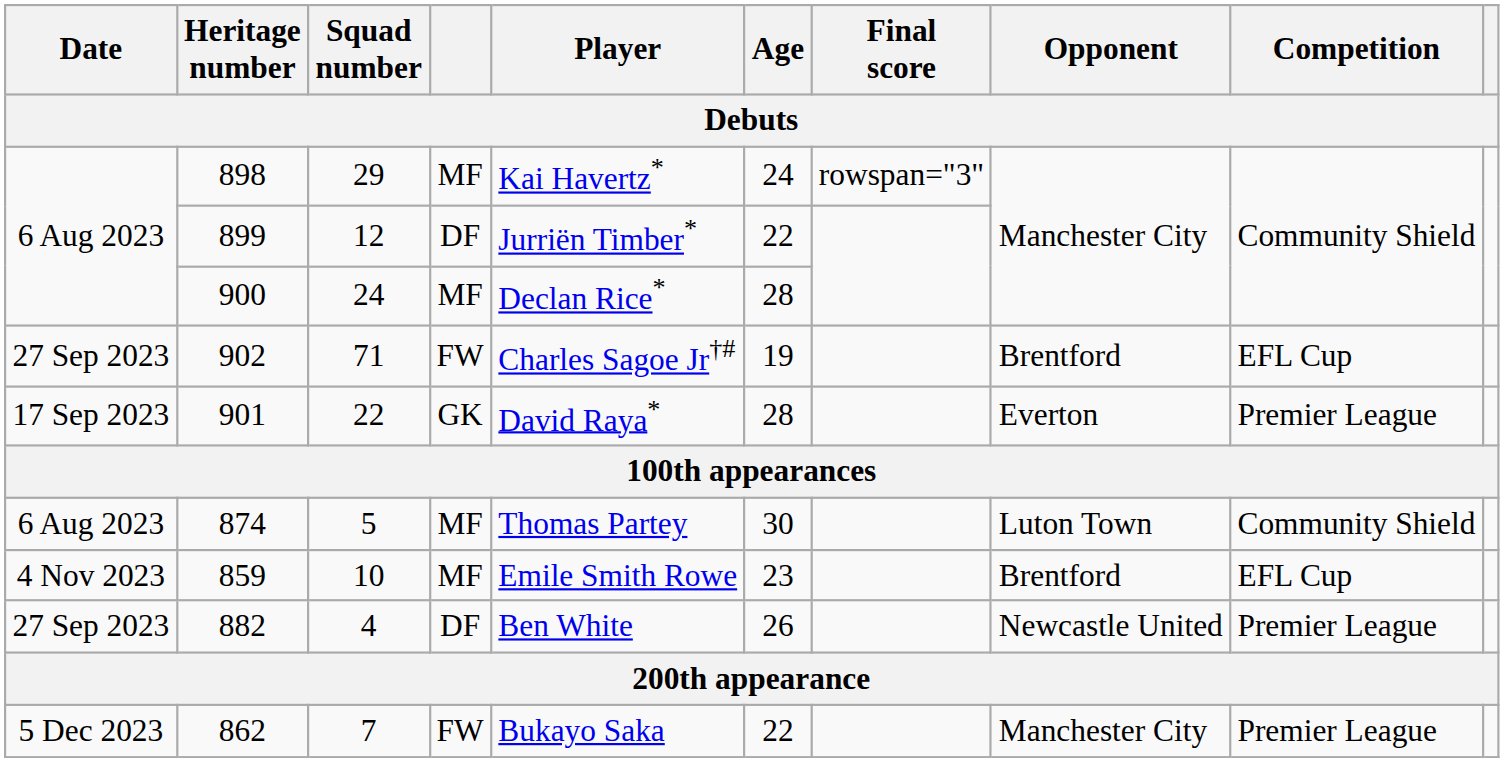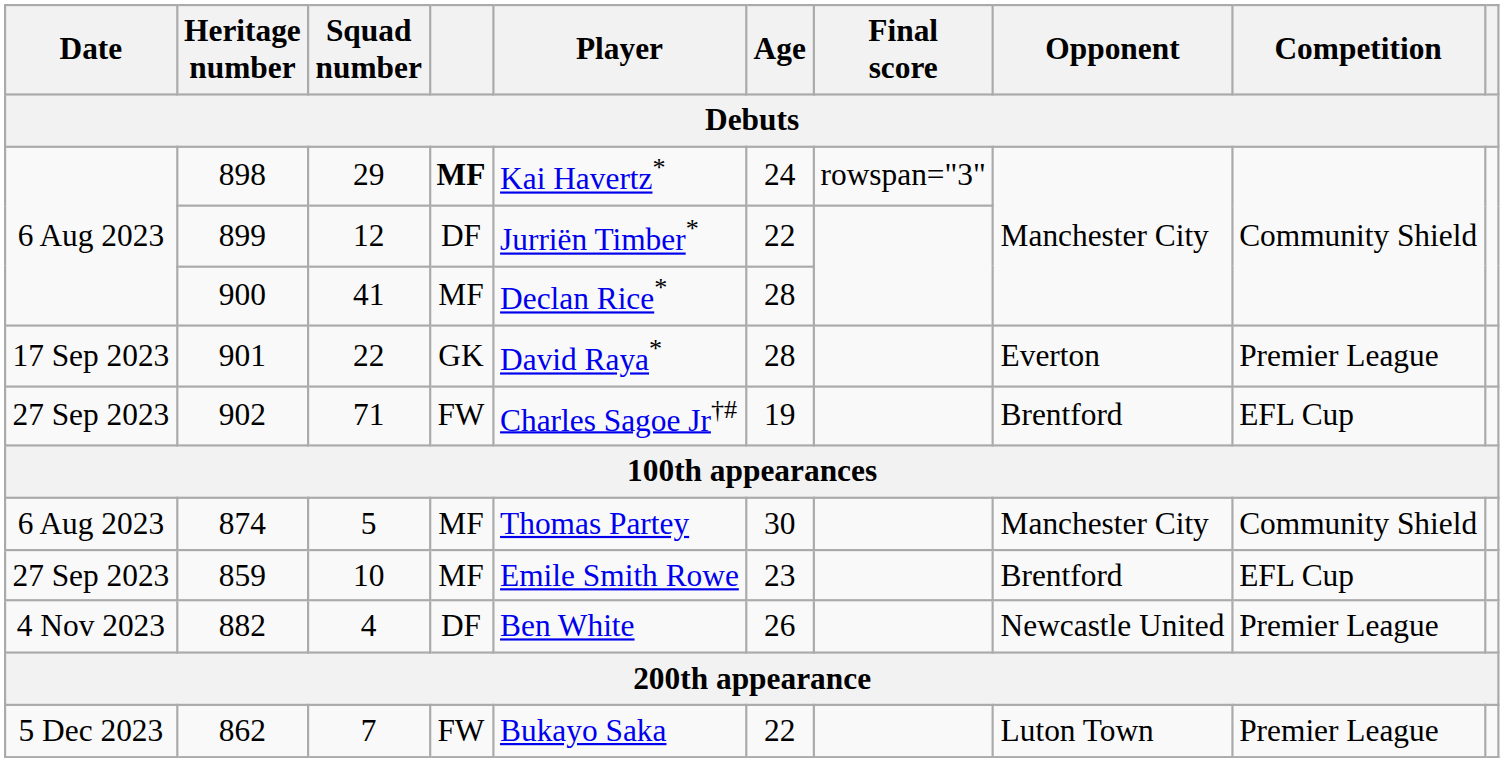898 | column 4: normal -> bold
900 | Squad number: 24 -> 41
rows swapped: 901 <-> 902
874 | Opponent: Luton Town -> Manchester City
859 | Date: 4 Nov 2023 -> 27 Sep 2023
882 | Date: 27 Sep 2023 -> 4 Nov 2023
862 | Opponent: Manchester City -> Luton Town
